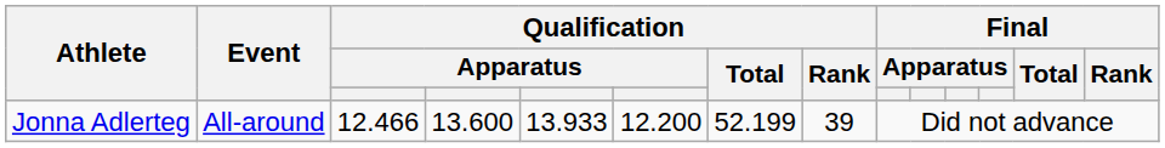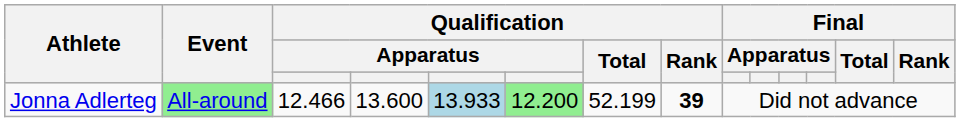row 4 | Event: no background -> lightgreen background
row 4 | column 5: no background -> lightblue background
row 4 | column 6: no background -> lightgreen background
row 4 | Qualification / Rank: normal -> bold
